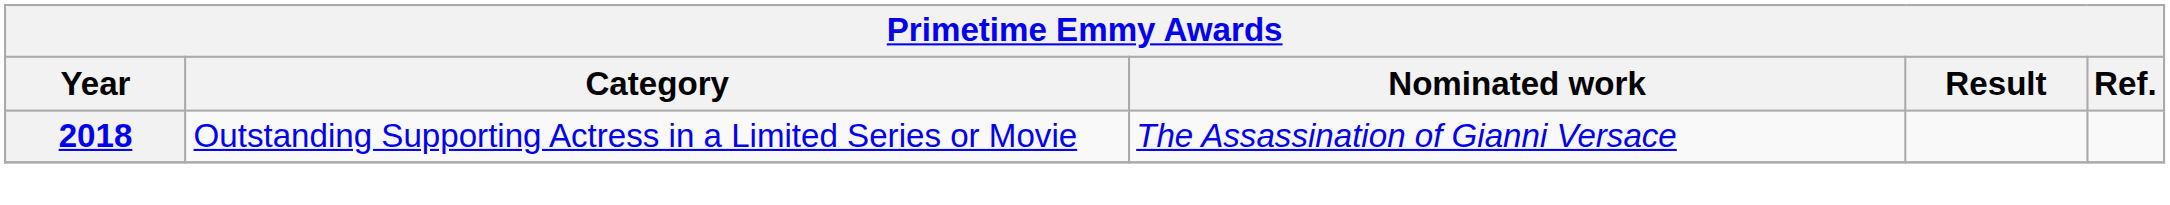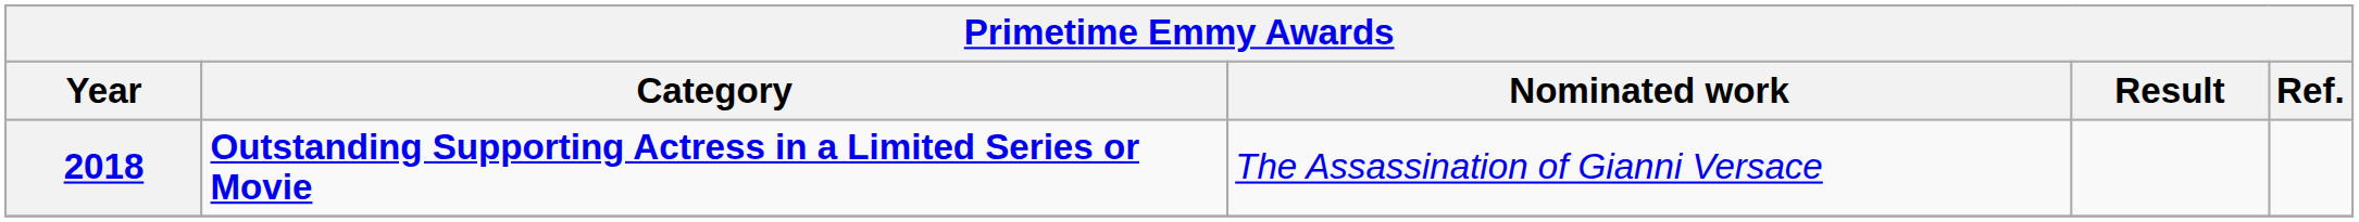2018 | Category: normal -> bold
